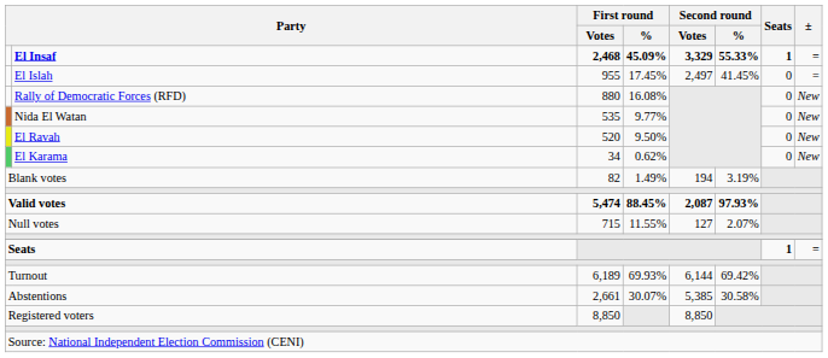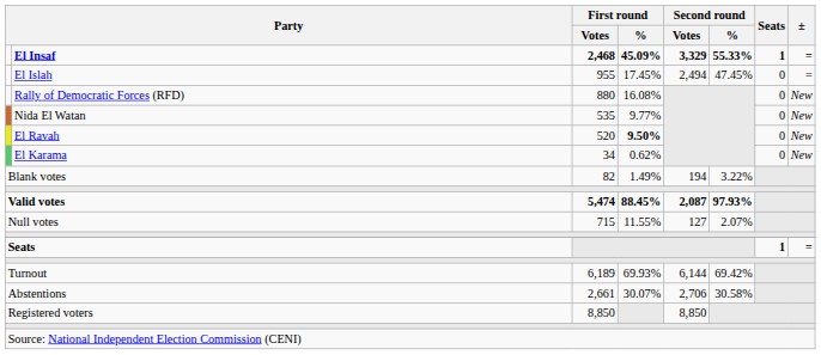El Islah | Second round / Votes: 2,497 -> 2,494
El Islah | Second round / %: 41.45% -> 47.45%
El Ravah | First round / %: normal -> bold
Blank votes | Second round / %: 3.19% -> 3.22%
Abstentions | Second round / Votes: 5,385 -> 2,706
